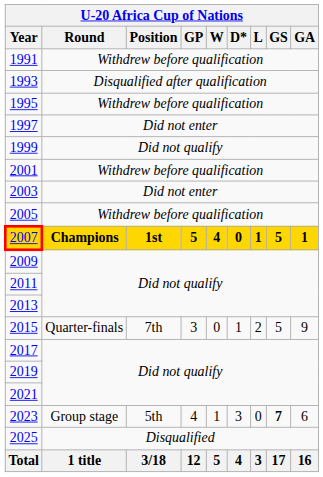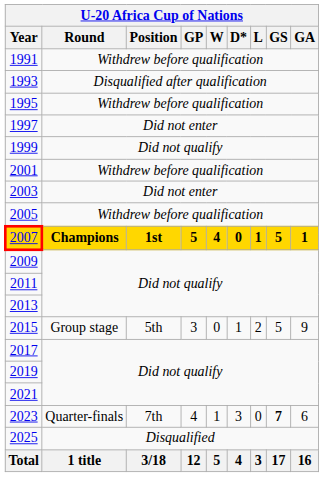2015 | Round: Quarter-finals -> Group stage
2015 | Position: 7th -> 5th
2023 | Round: Group stage -> Quarter-finals
2023 | Position: 5th -> 7th
